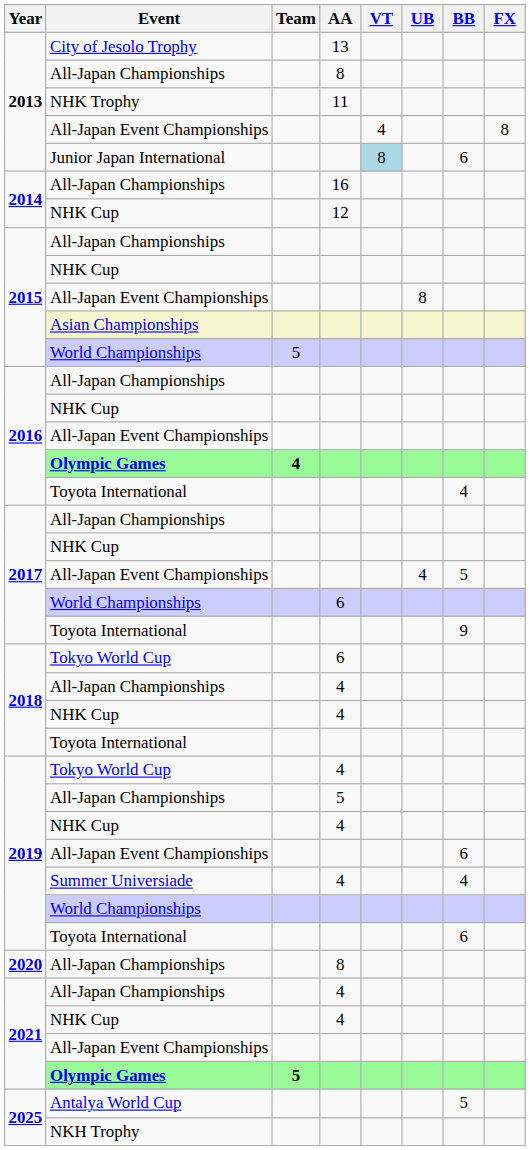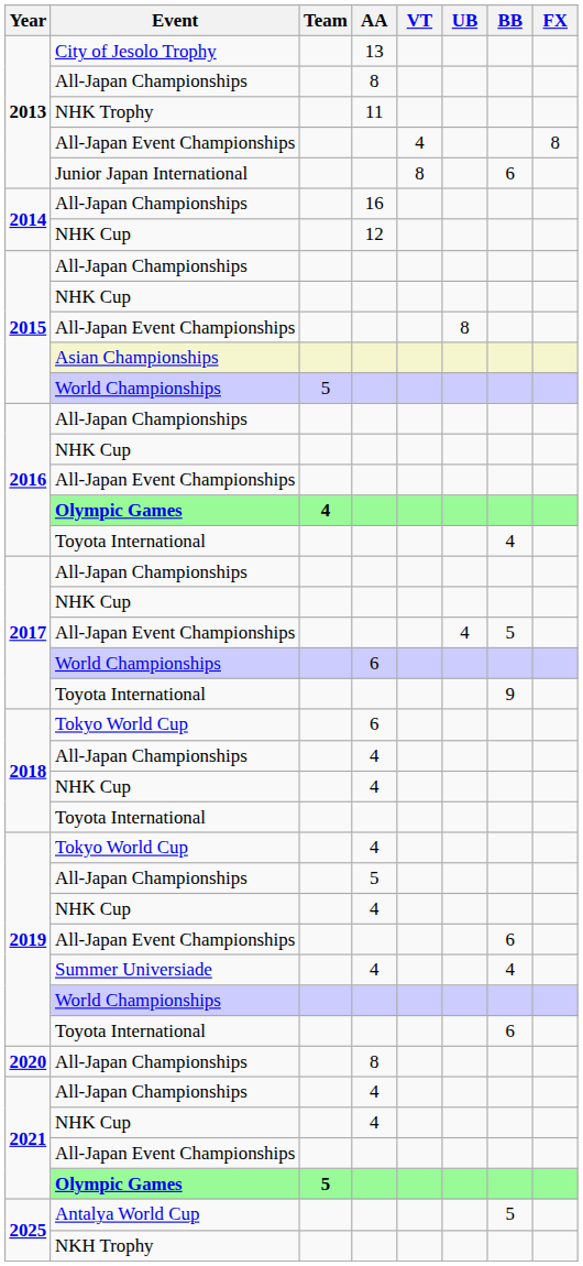Junior Japan International | VT: lightblue background -> no background
